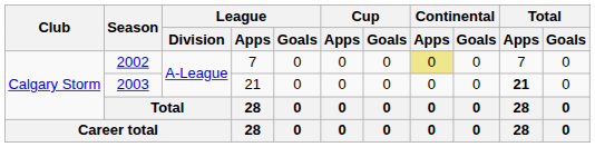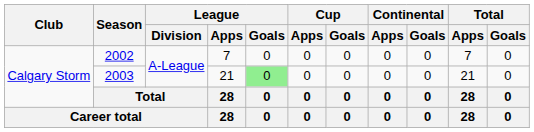2002 | Continental / Apps: khaki background -> no background
2003 | League / Goals: no background -> lightgreen background
2003 | Total / Apps: bold -> normal
